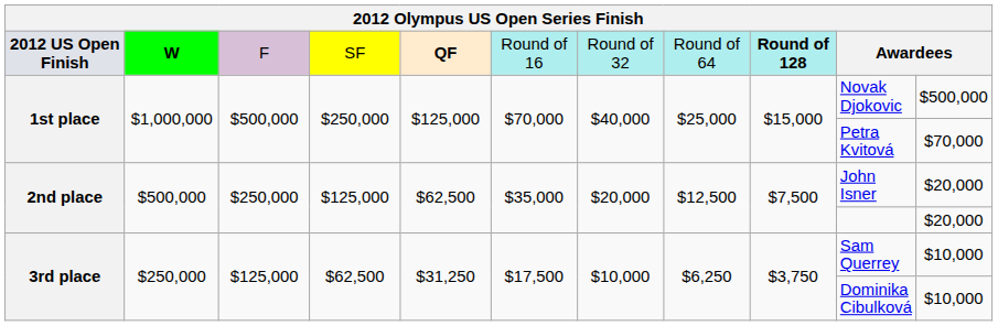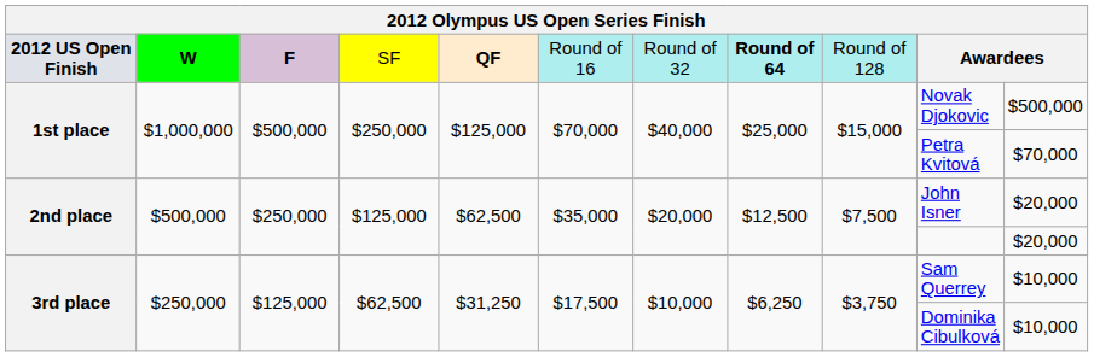2012 US Open Finish | column 3: normal -> bold
2012 US Open Finish | column 8: normal -> bold
2012 US Open Finish | column 9: bold -> normal
